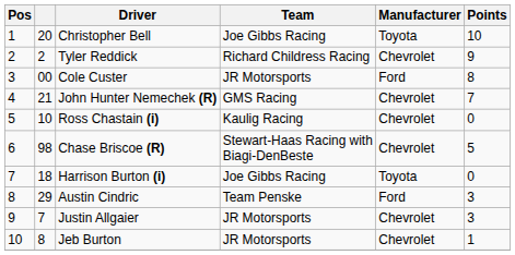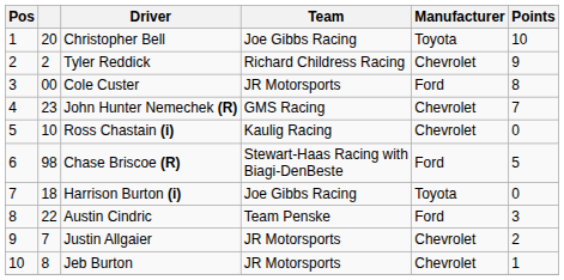John Hunter Nemechek (R) | column 2: 21 -> 23
Chase Briscoe (R) | Manufacturer: Chevrolet -> Ford
Austin Cindric | column 2: 29 -> 22
Justin Allgaier | Points: 3 -> 2
